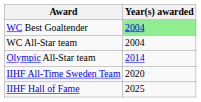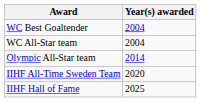WC Best Goaltender | Year(s) awarded: lightgreen background -> no background
